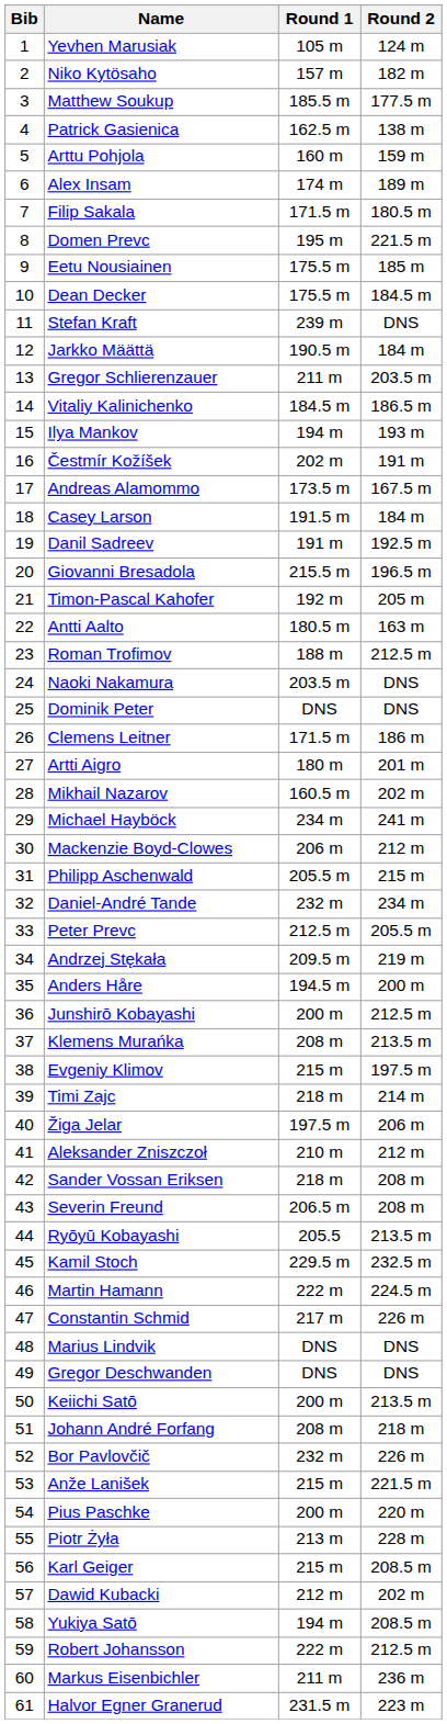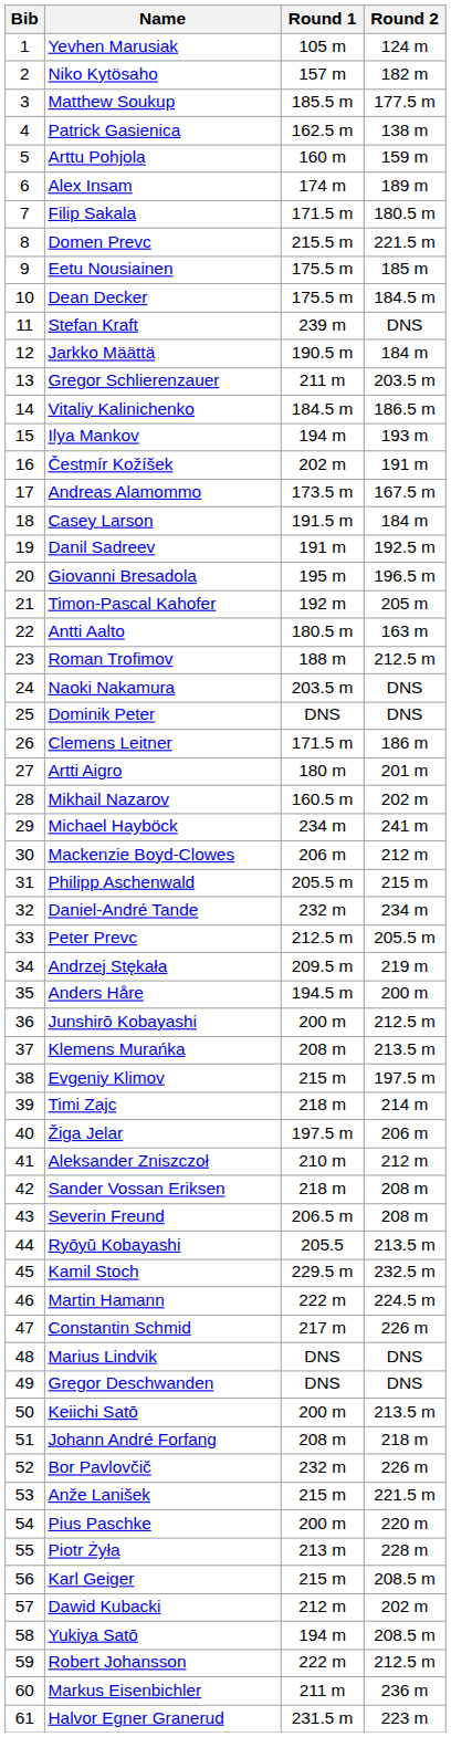Domen Prevc | Round 1: 195 m -> 215.5 m
Giovanni Bresadola | Round 1: 215.5 m -> 195 m
